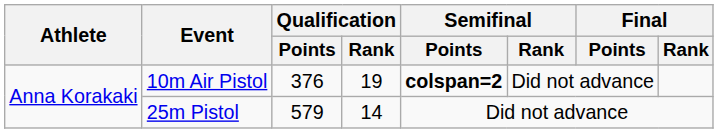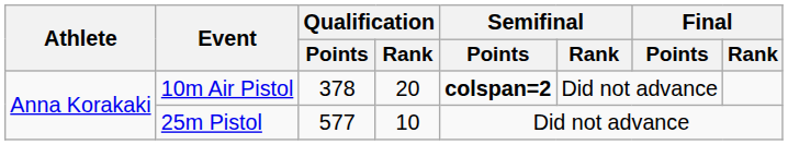10m Air Pistol | Qualification / Points: 376 -> 378
10m Air Pistol | Qualification / Rank: 19 -> 20
25m Pistol | Qualification / Points: 579 -> 577
25m Pistol | Qualification / Rank: 14 -> 10
